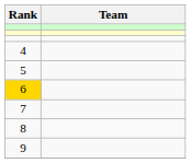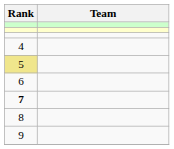row 6 | Rank: no background -> khaki background
row 7 | Rank: gold background -> no background
row 8 | Rank: normal -> bold
